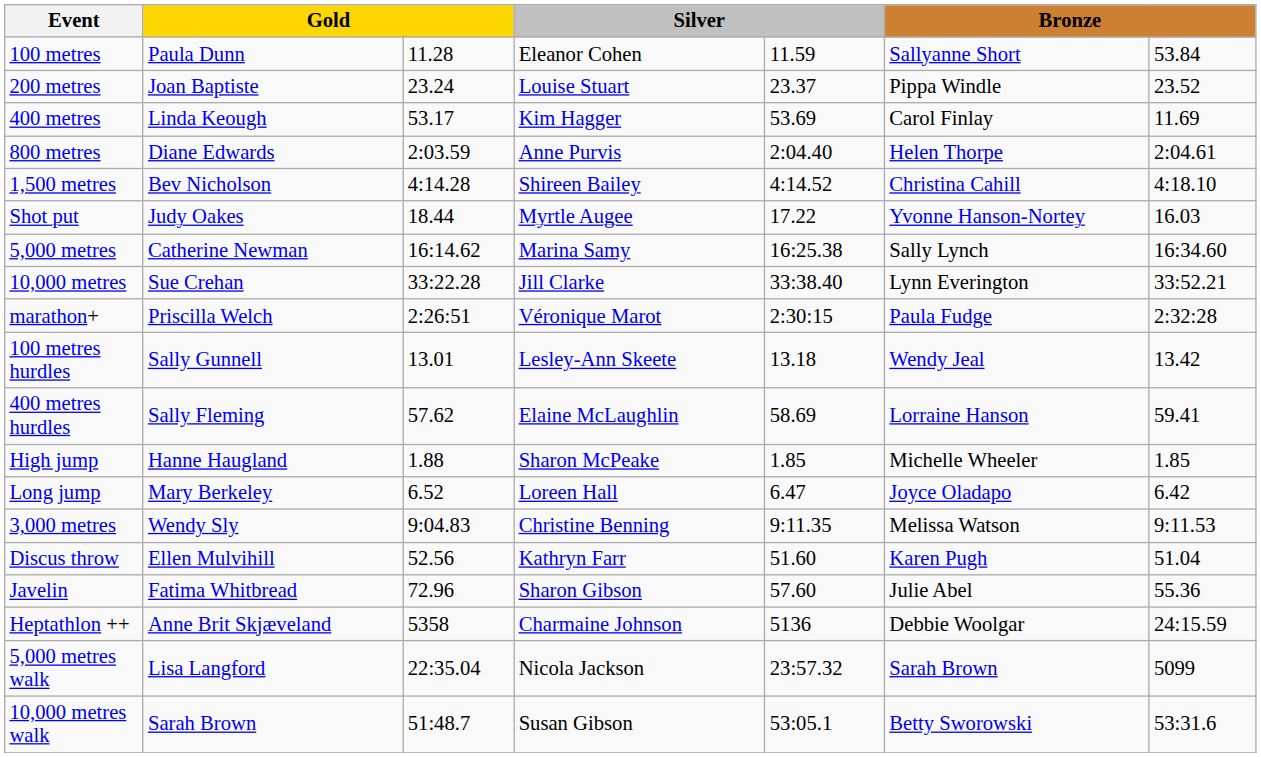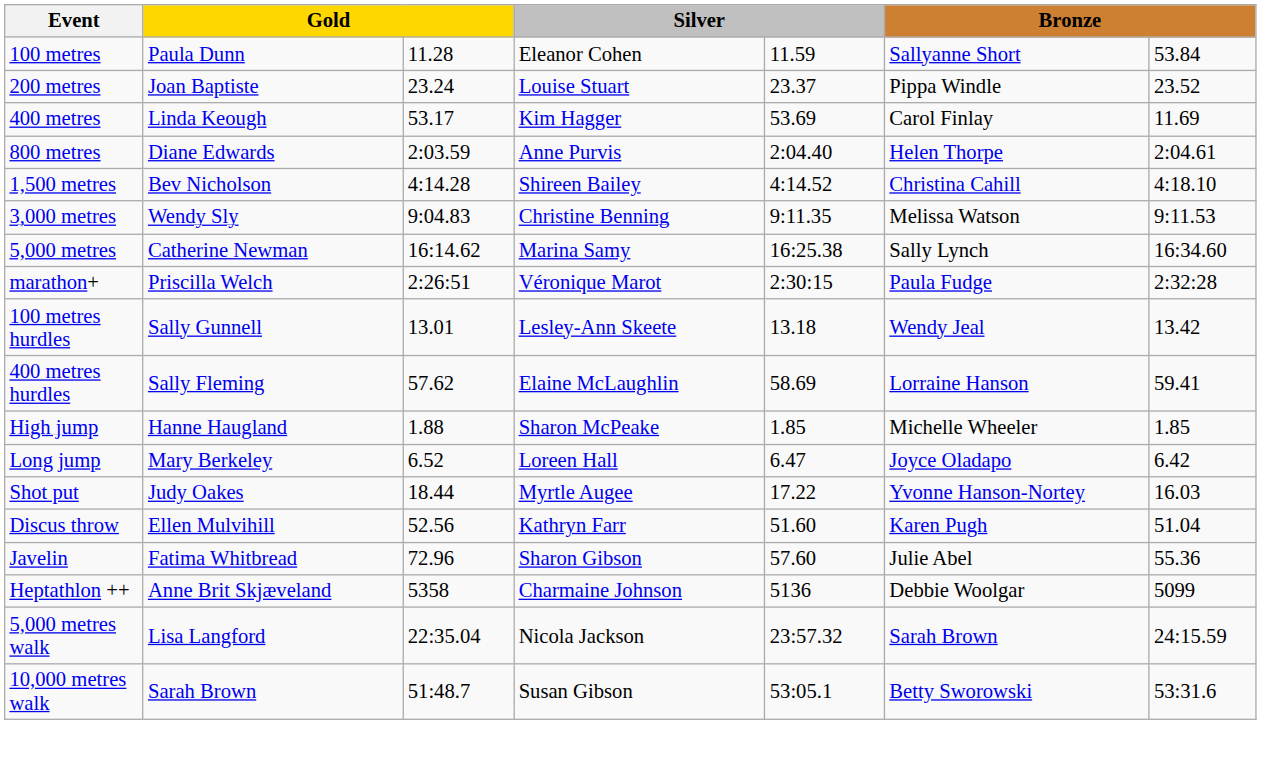rows swapped: 3,000 metres <-> Shot put
- row: 10,000 metres | Sue Crehan | 33:22.28 | Jill Clarke | 33:38.40 | Lynn Everington | 33:52.21
Heptathlon ++ | column 7: 24:15.59 -> 5099
5,000 metres walk | column 7: 5099 -> 24:15.59
